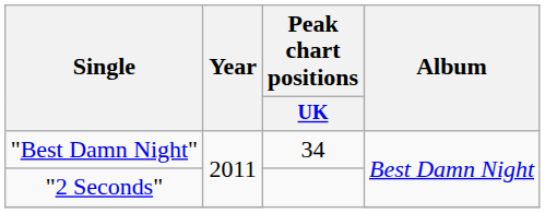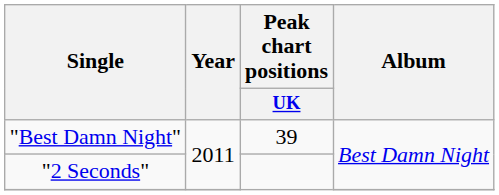"Best Damn Night" | Peak chart positions / UK: 34 -> 39
